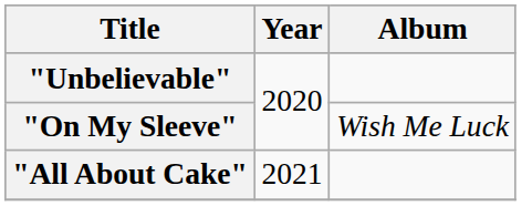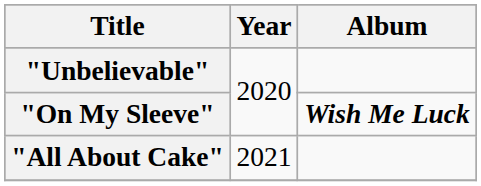"On My Sleeve" | Album: normal -> bold
